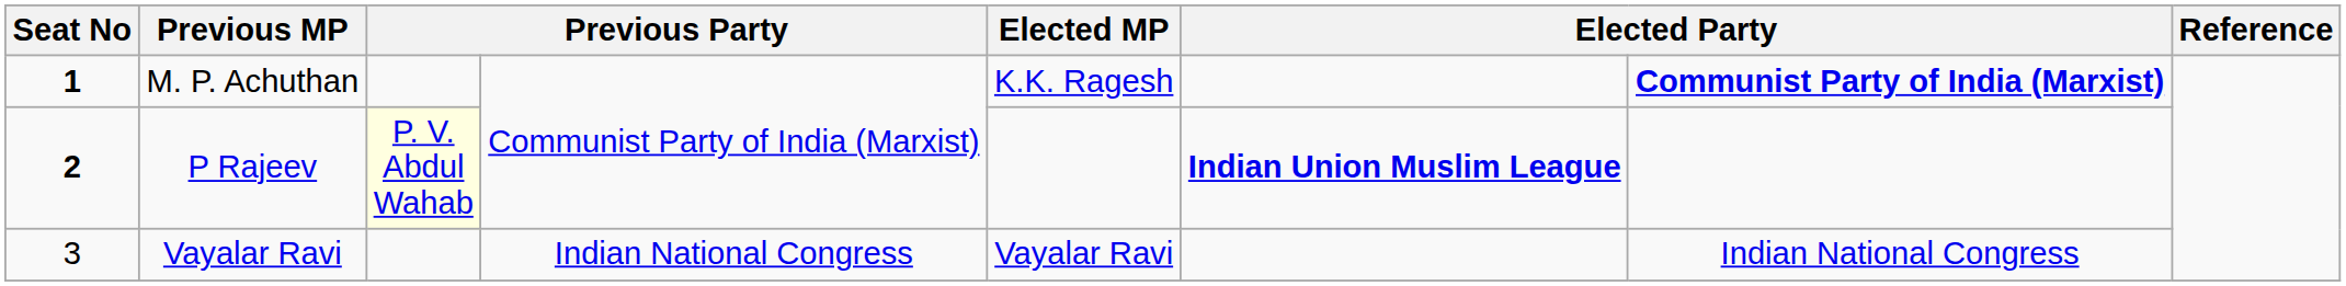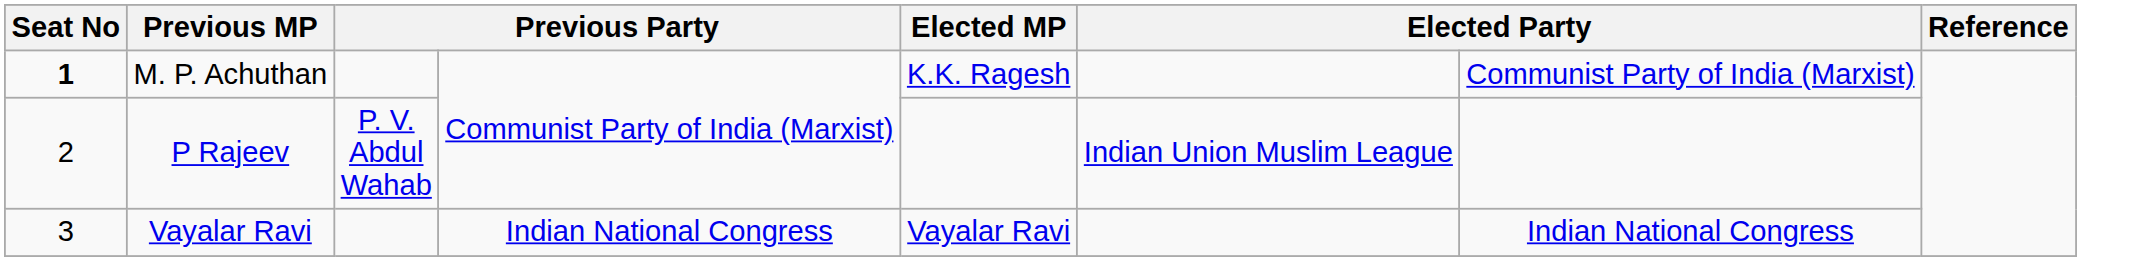M. P. Achuthan | column 7: bold -> normal
P Rajeev | Seat No: bold -> normal
P Rajeev | column 3: lightyellow background -> no background
P Rajeev | column 6: bold -> normal
